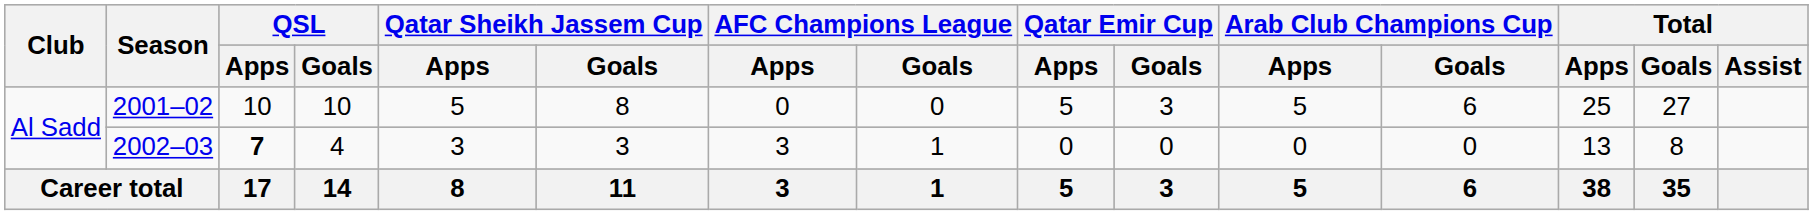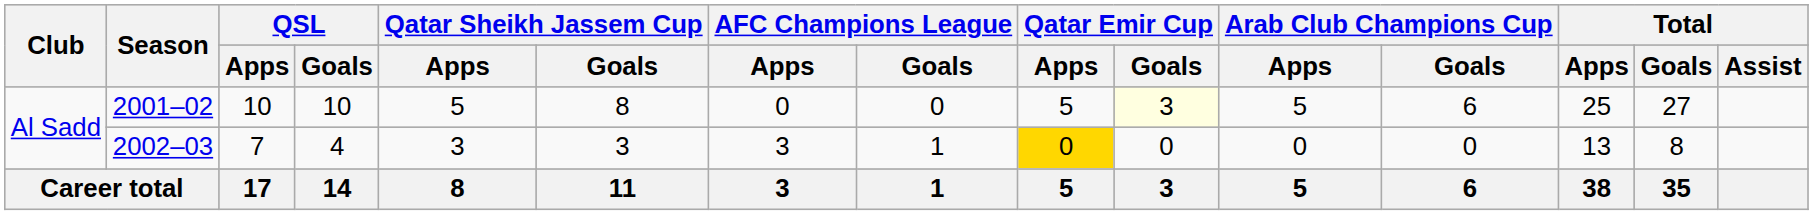2001–02 | Qatar Emir Cup / Goals: no background -> lightyellow background
2002–03 | QSL / Apps: bold -> normal
2002–03 | Qatar Emir Cup / Apps: no background -> gold background
